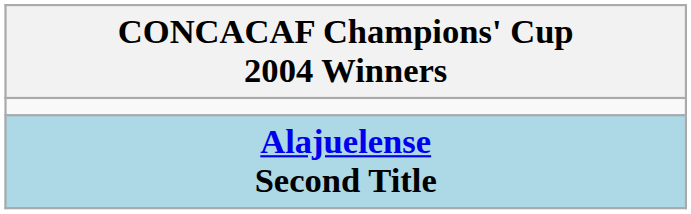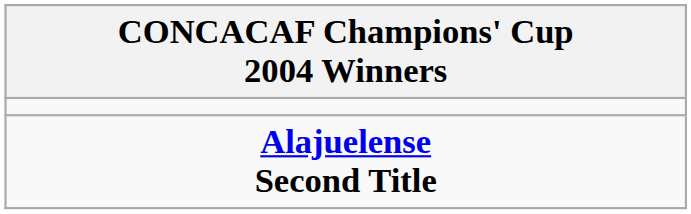row 3 | column 1: lightblue background -> no background
